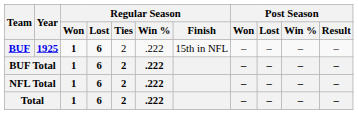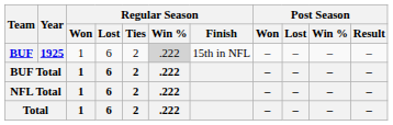BUF | Regular Season / Won: bold -> normal
BUF | Regular Season / Lost: bold -> normal
BUF | Regular Season / Win %: no background -> lightgrey background
